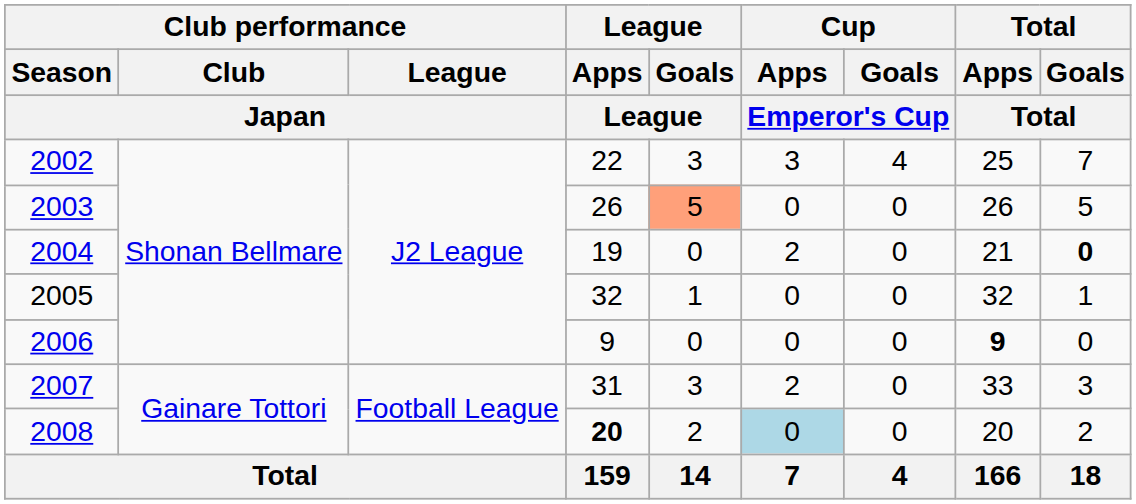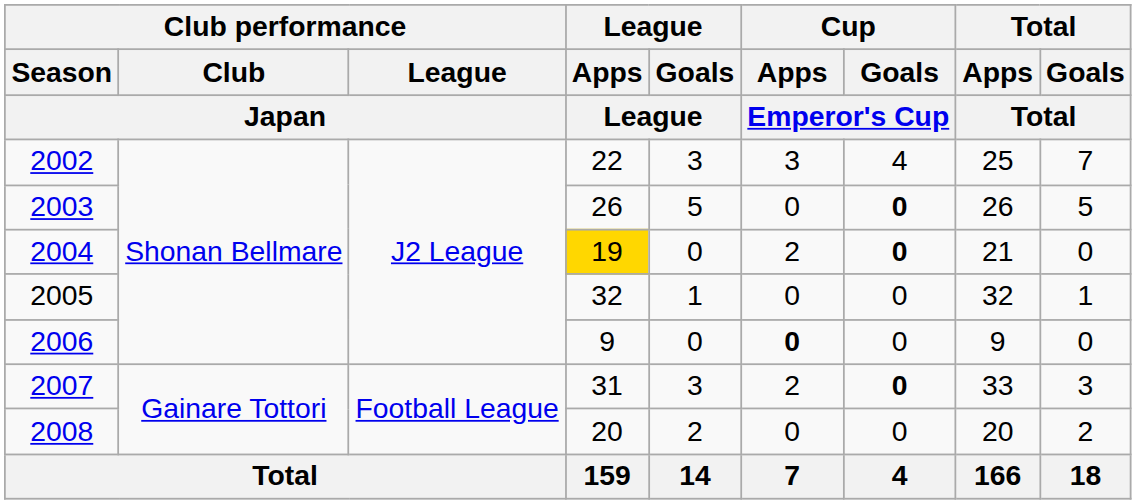2003 | League / Goals / League: lightsalmon background -> no background
2003 | Cup / Goals / Emperor's Cup: normal -> bold
2004 | League / Apps / League: no background -> gold background
2004 | Cup / Goals / Emperor's Cup: normal -> bold
2004 | Total / Goals / Total: bold -> normal
2006 | Cup / Apps / Emperor's Cup: normal -> bold
2006 | Total / Apps / Total: bold -> normal
2007 | Cup / Goals / Emperor's Cup: normal -> bold
2008 | League / Apps / League: bold -> normal
2008 | Cup / Apps / Emperor's Cup: lightblue background -> no background
